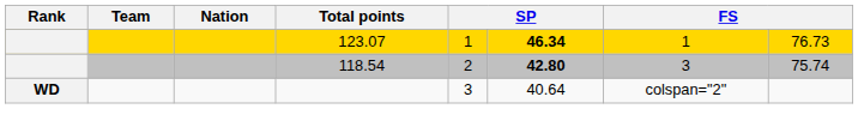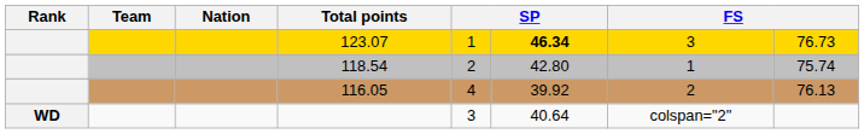123.07 | column 7: 1 -> 3
118.54 | column 6: bold -> normal
118.54 | column 7: 3 -> 1
+ row: 116.05 | 4 | 39.92 | 2 | 76.13
